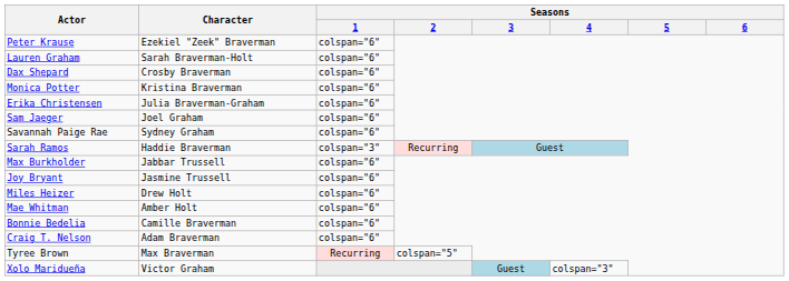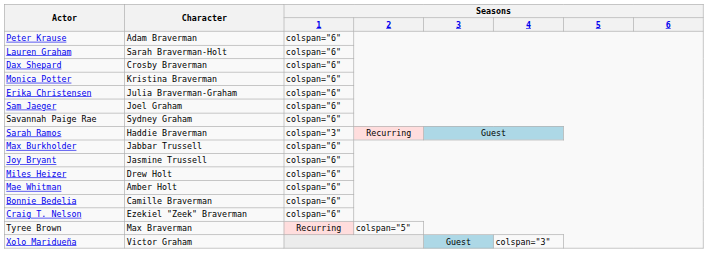Peter Krause | Character: Ezekiel "Zeek" Braverman -> Adam Braverman
Craig T. Nelson | Character: Adam Braverman -> Ezekiel "Zeek" Braverman
